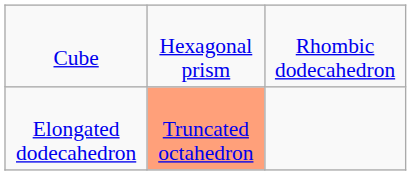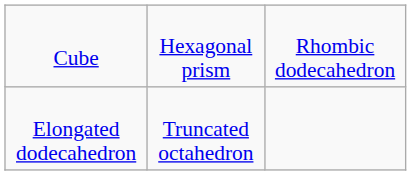Elongated dodecahedron | column 2: lightsalmon background -> no background
